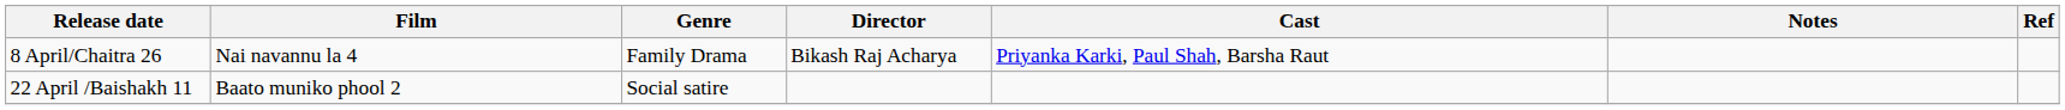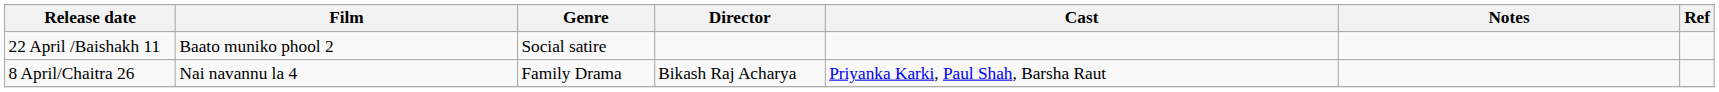rows swapped: 8 April/Chaitra 26 <-> 22 April /Baishakh 11
